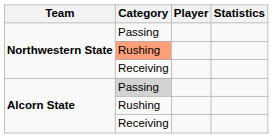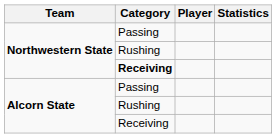Northwestern State / Rushing | Category: lightsalmon background -> no background
Northwestern State / Receiving | Category: normal -> bold
Alcorn State / Passing | Category: lightgrey background -> no background
